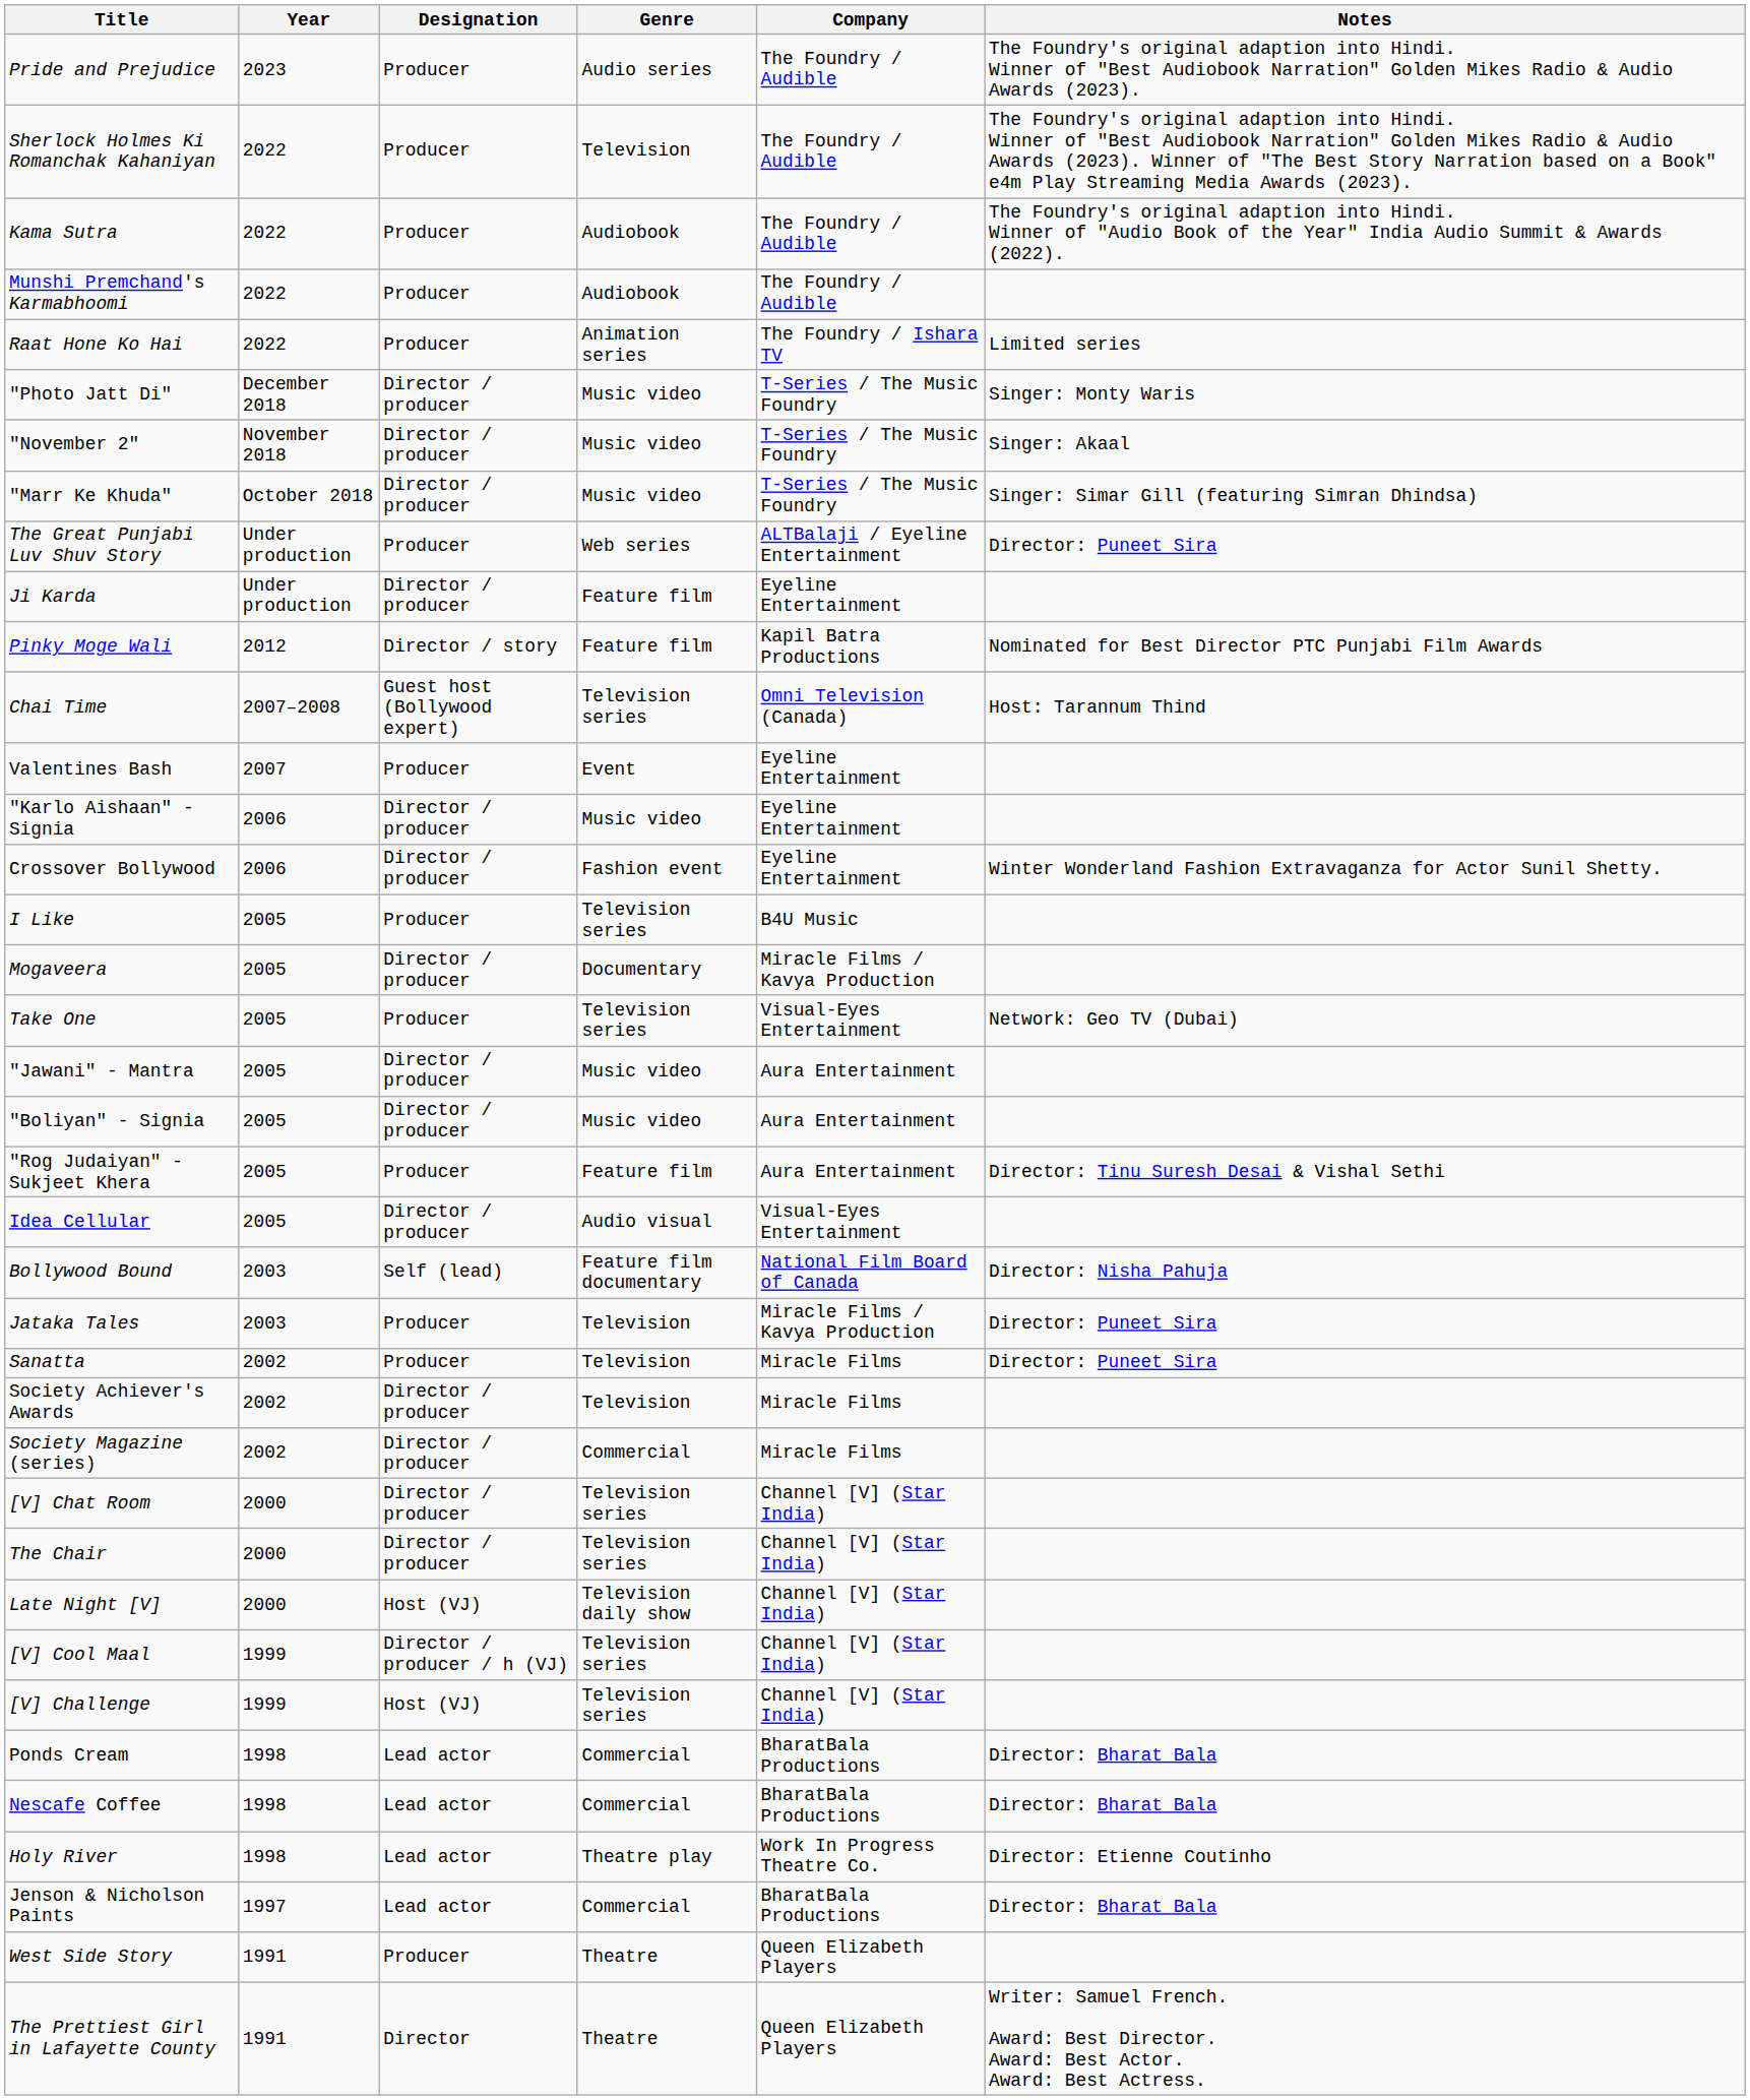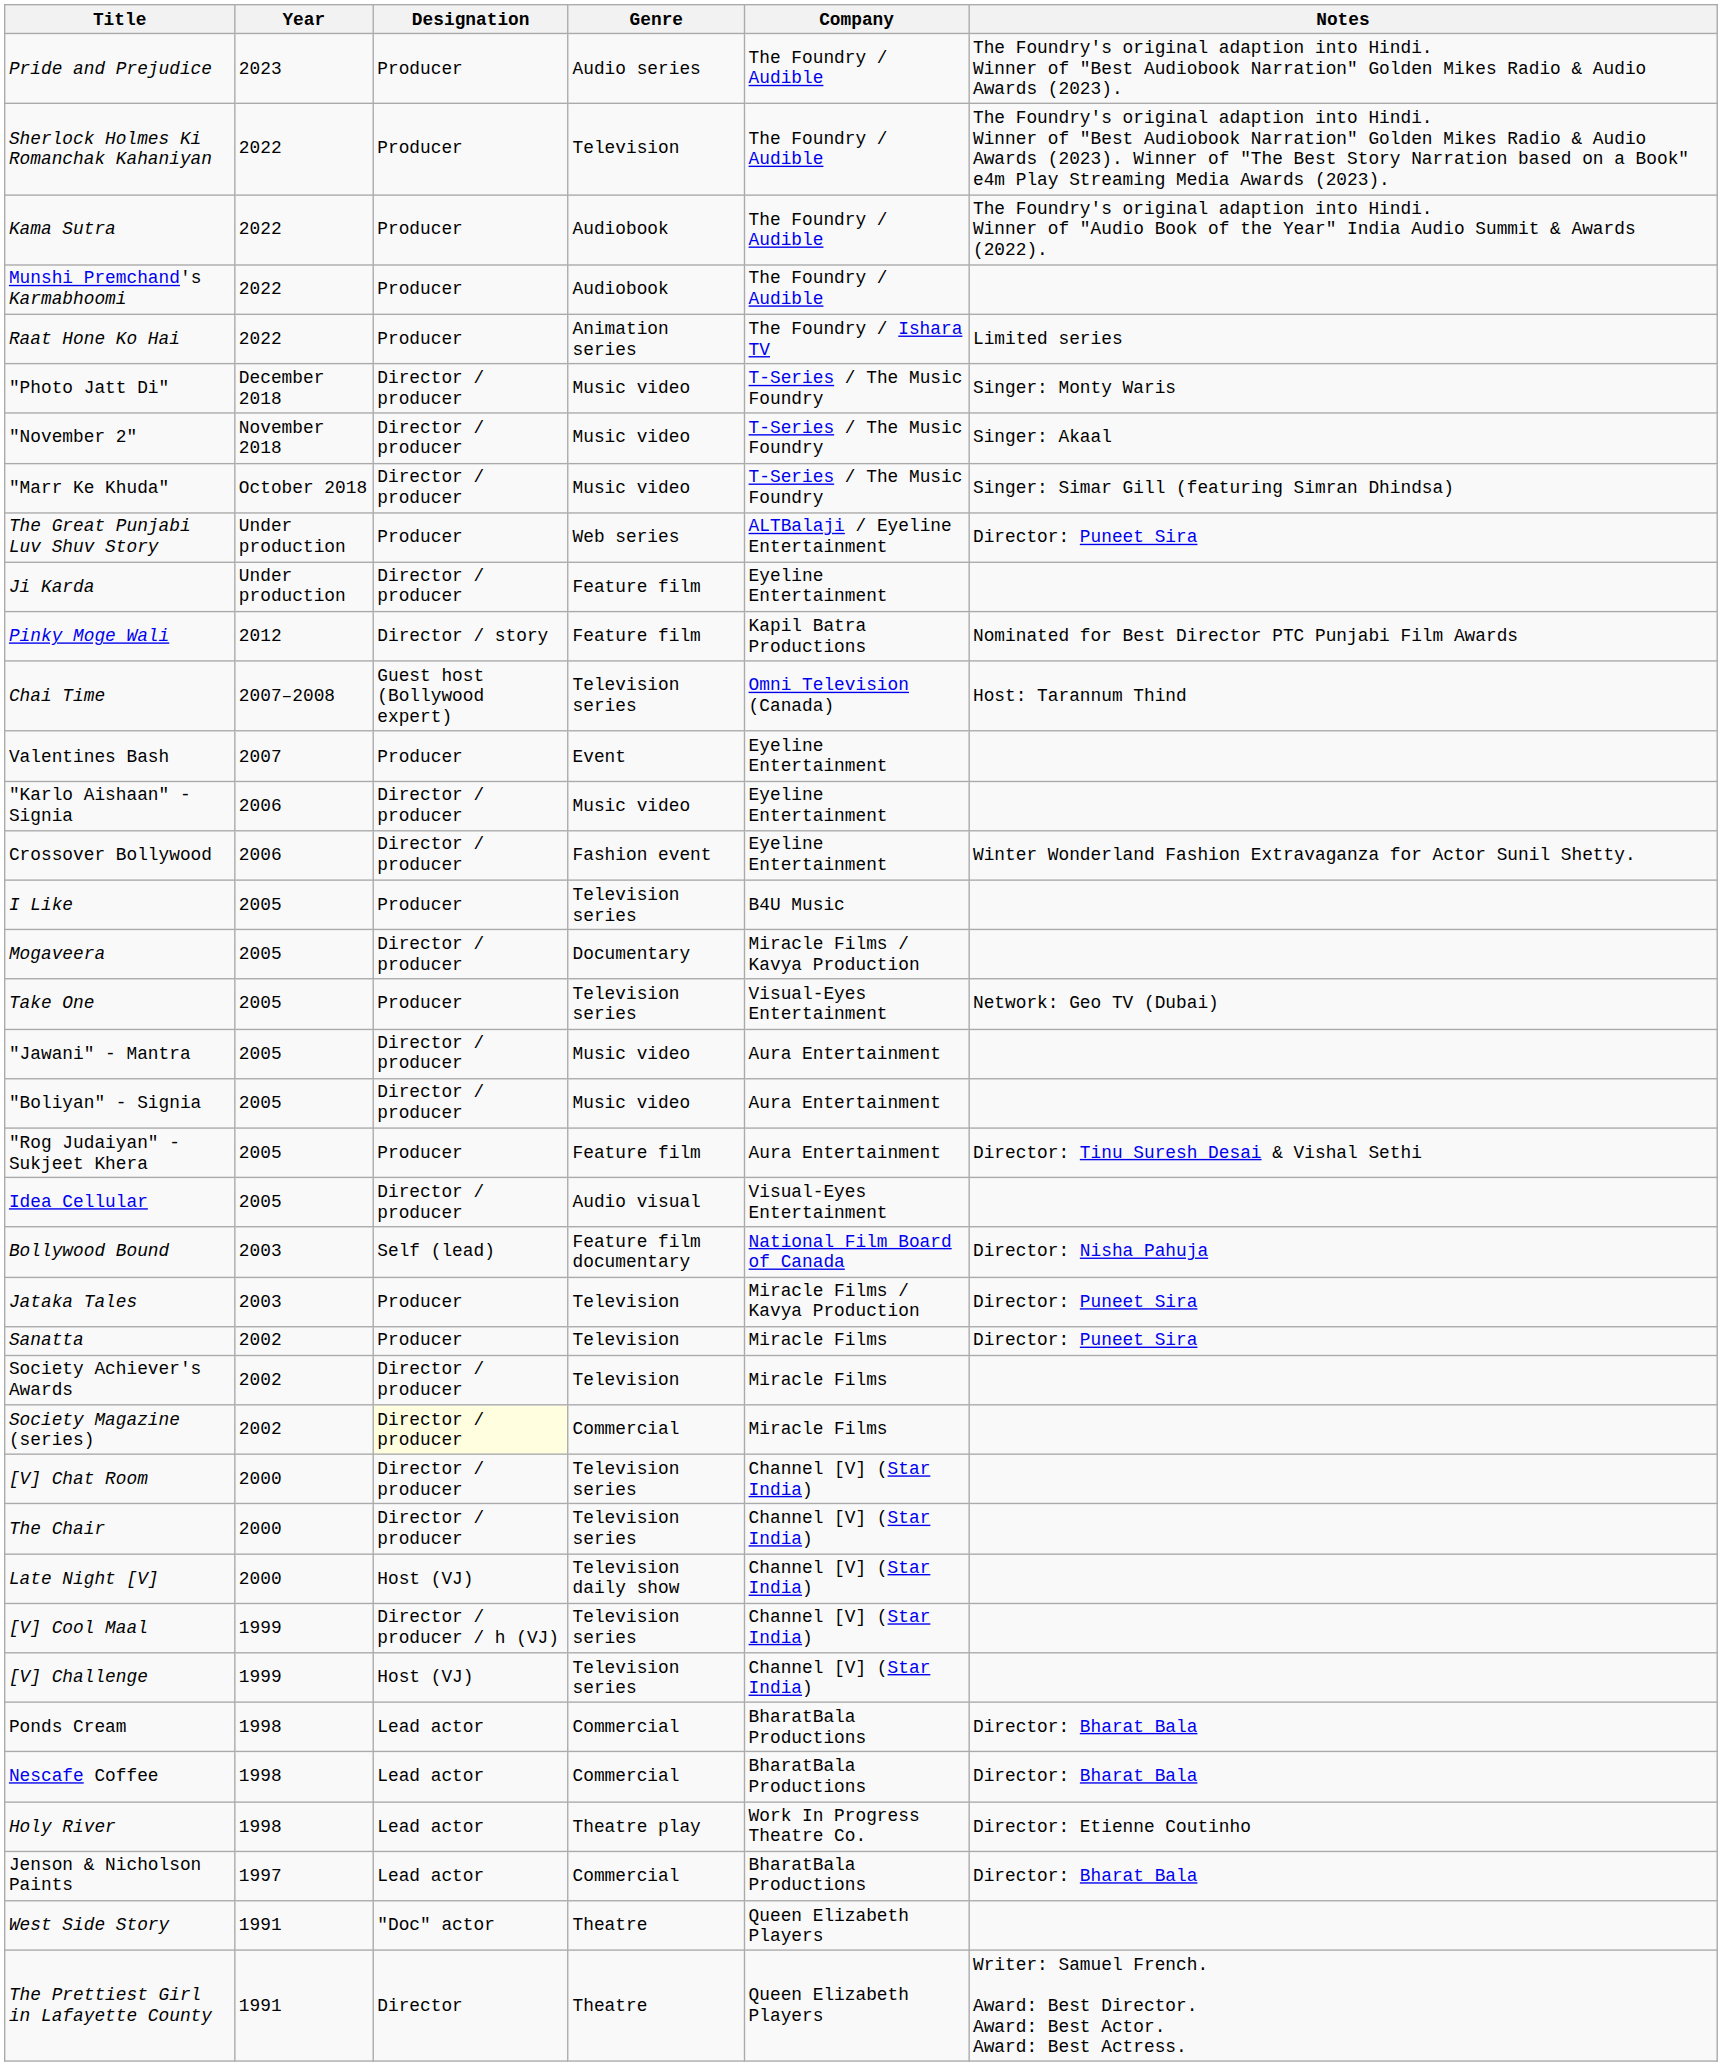Society Magazine (series) | Designation: no background -> lightyellow background
West Side Story | Designation: Producer -> "Doc" actor
